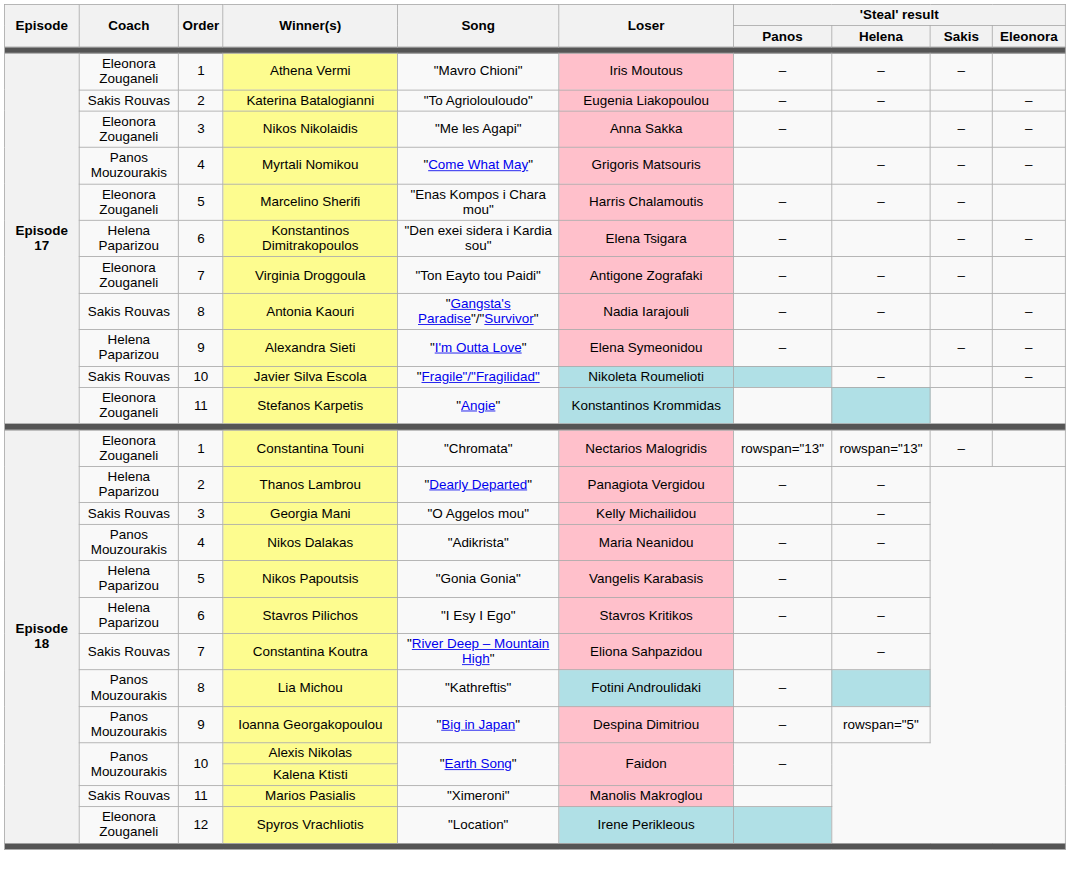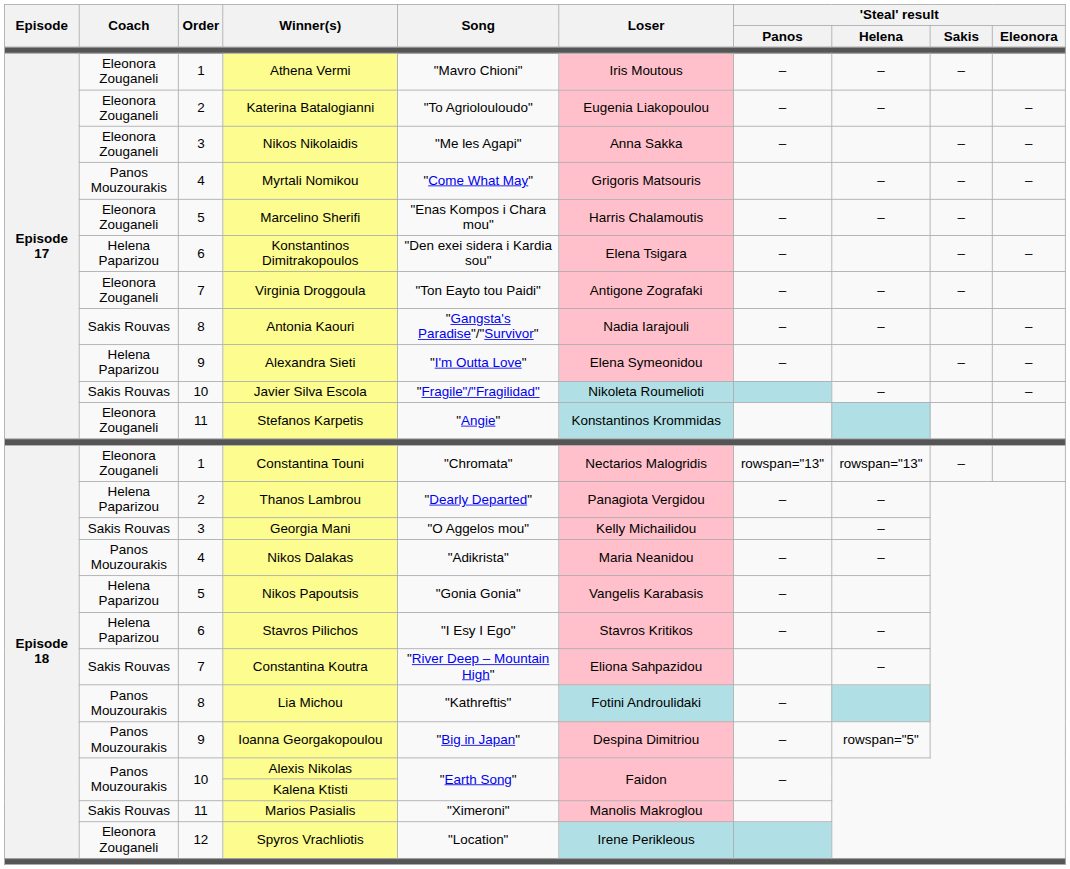Katerina Batalogianni | Coach: Sakis Rouvas -> Eleonora Zouganeli
